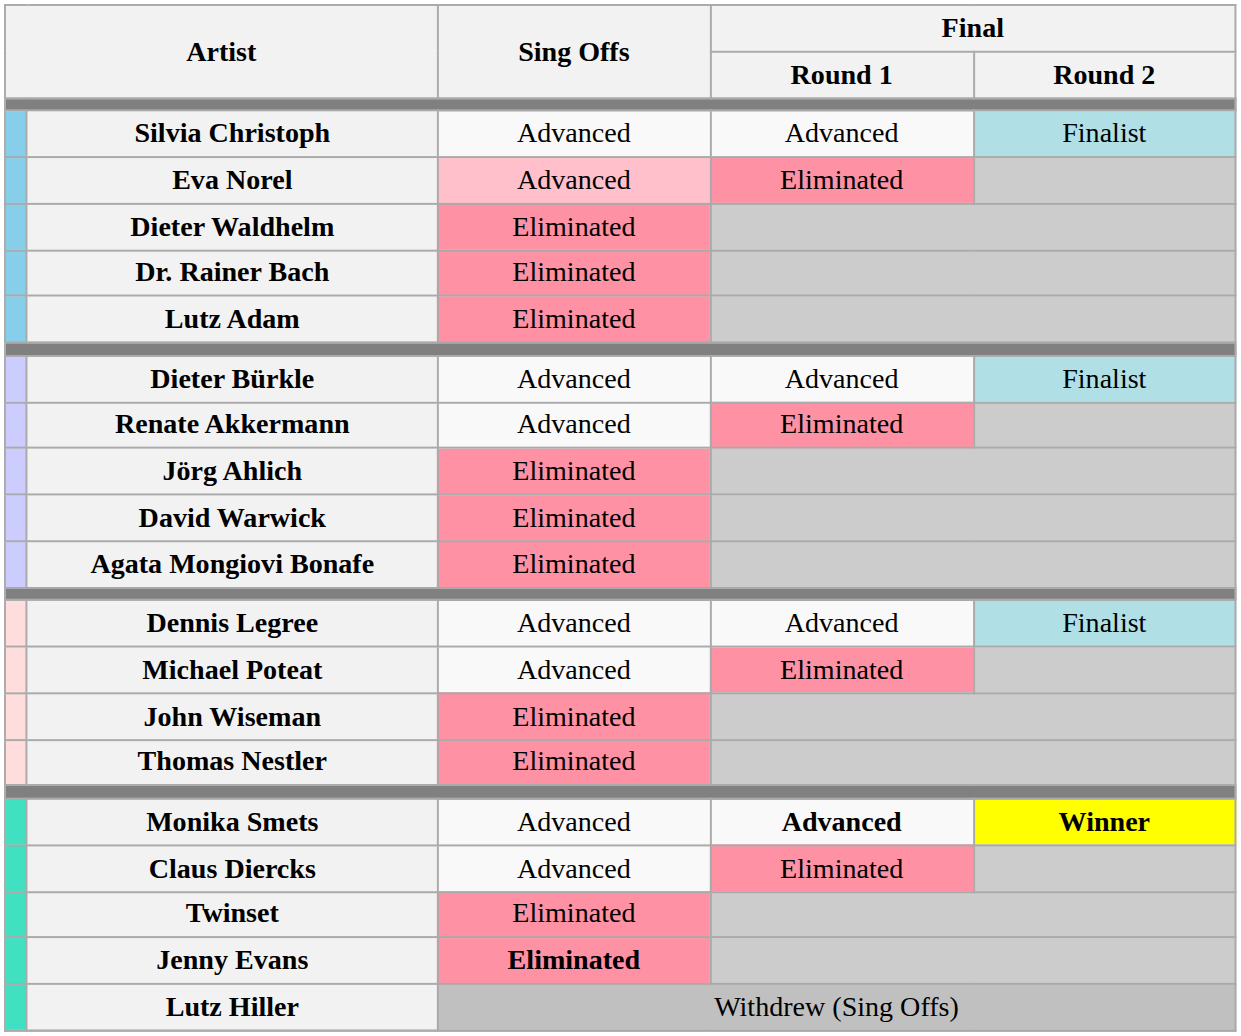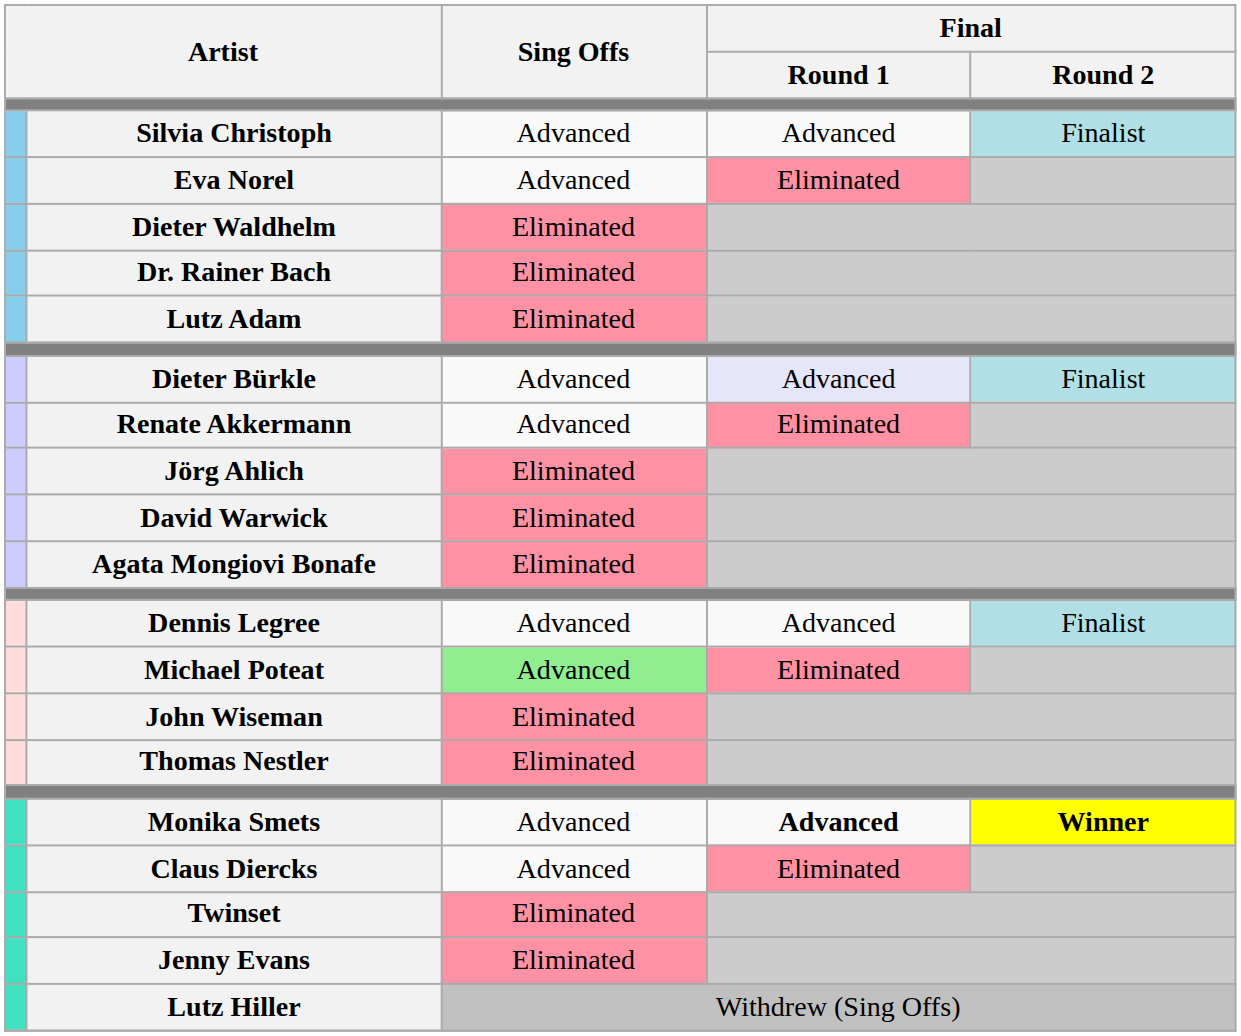Eva Norel | Sing Offs: pink background -> no background
Dieter Bürkle | Final / Round 1: no background -> lavender background
Michael Poteat | Sing Offs: no background -> lightgreen background
Jenny Evans | Sing Offs: bold -> normal
